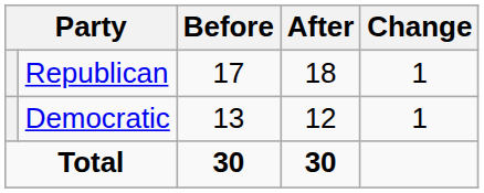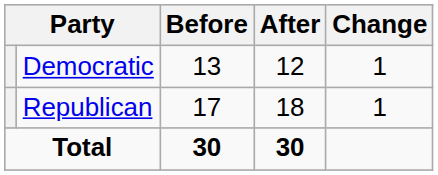rows swapped: Republican <-> Democratic
